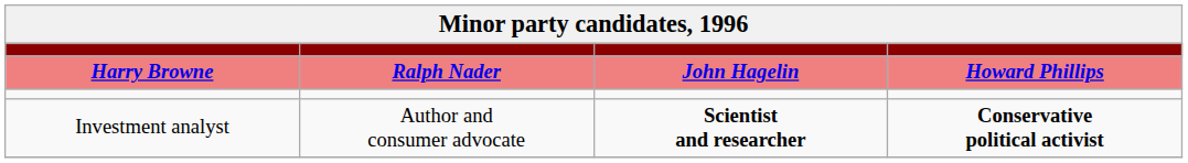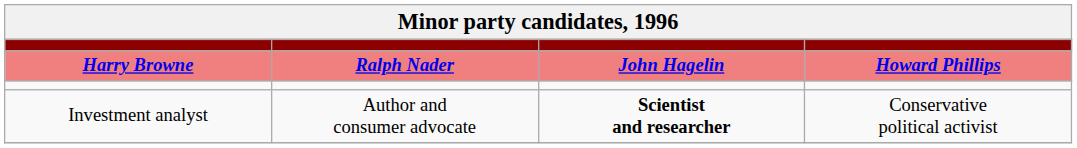Investment analyst | column 4: bold -> normal
